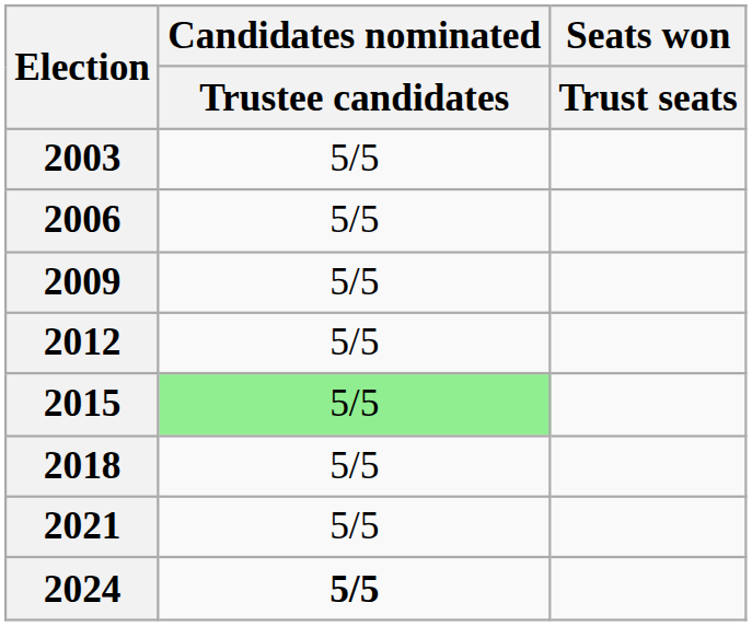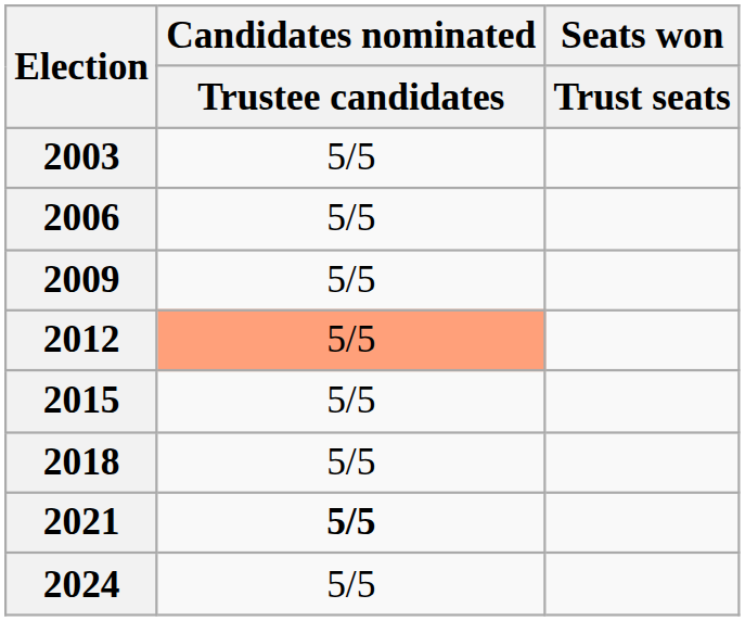2012 | Candidates nominated / Trustee candidates: no background -> lightsalmon background
2015 | Candidates nominated / Trustee candidates: lightgreen background -> no background
2021 | Candidates nominated / Trustee candidates: normal -> bold
2024 | Candidates nominated / Trustee candidates: bold -> normal
